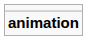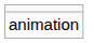row 2 | column 1: bold -> normal
